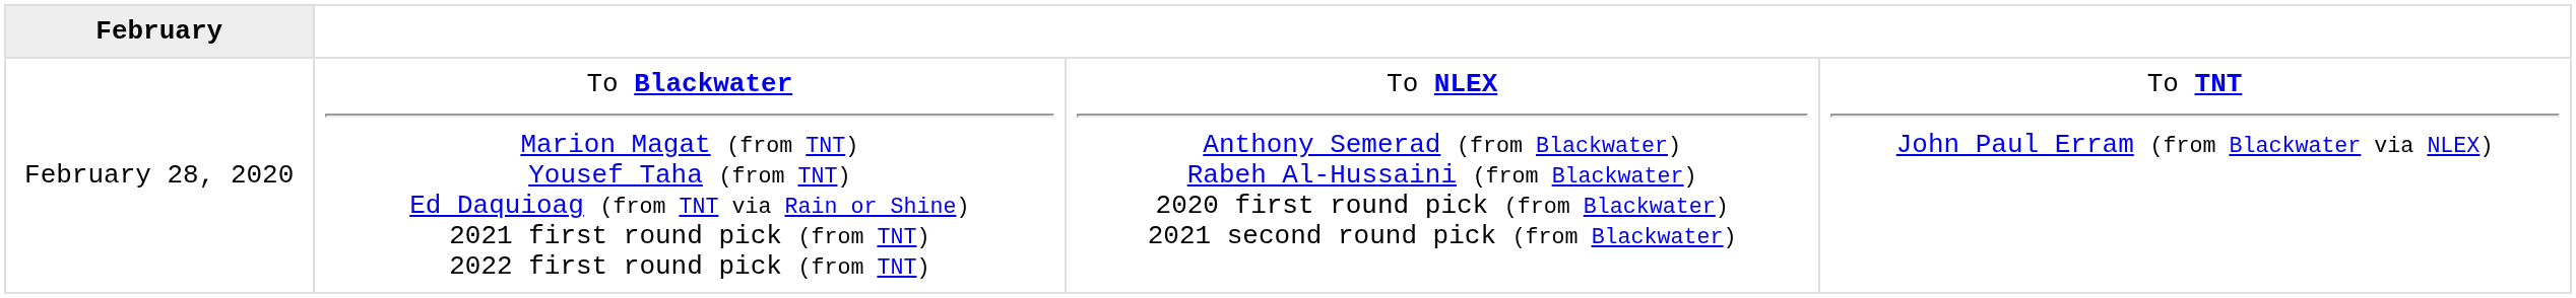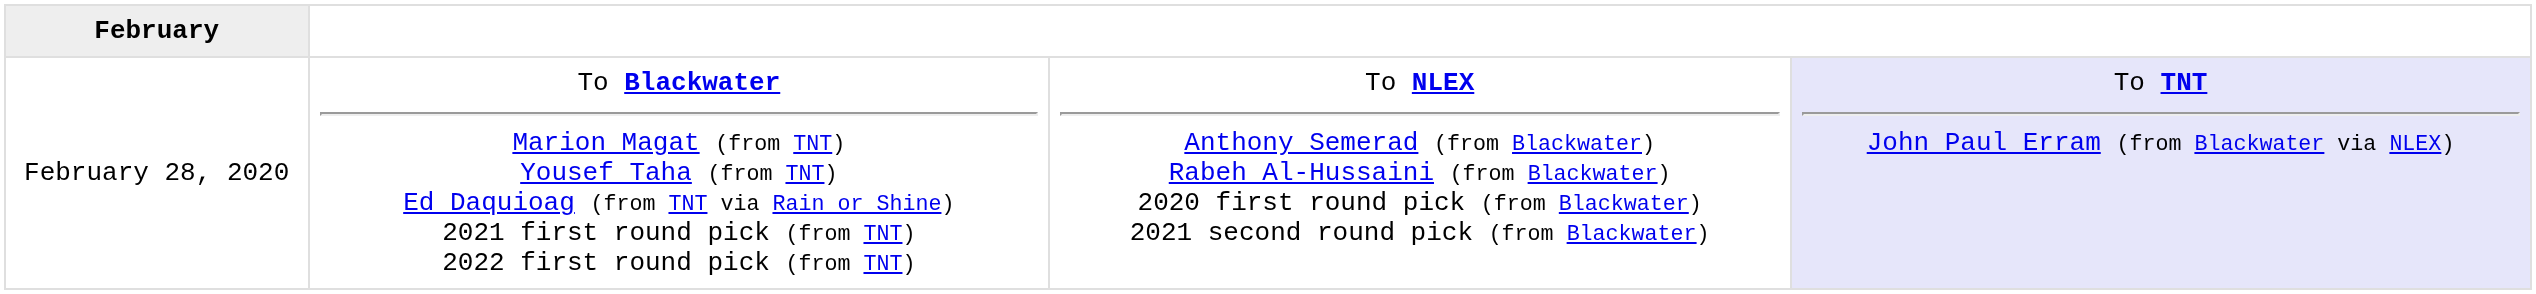February 28, 2020 | column 4: no background -> lavender background
